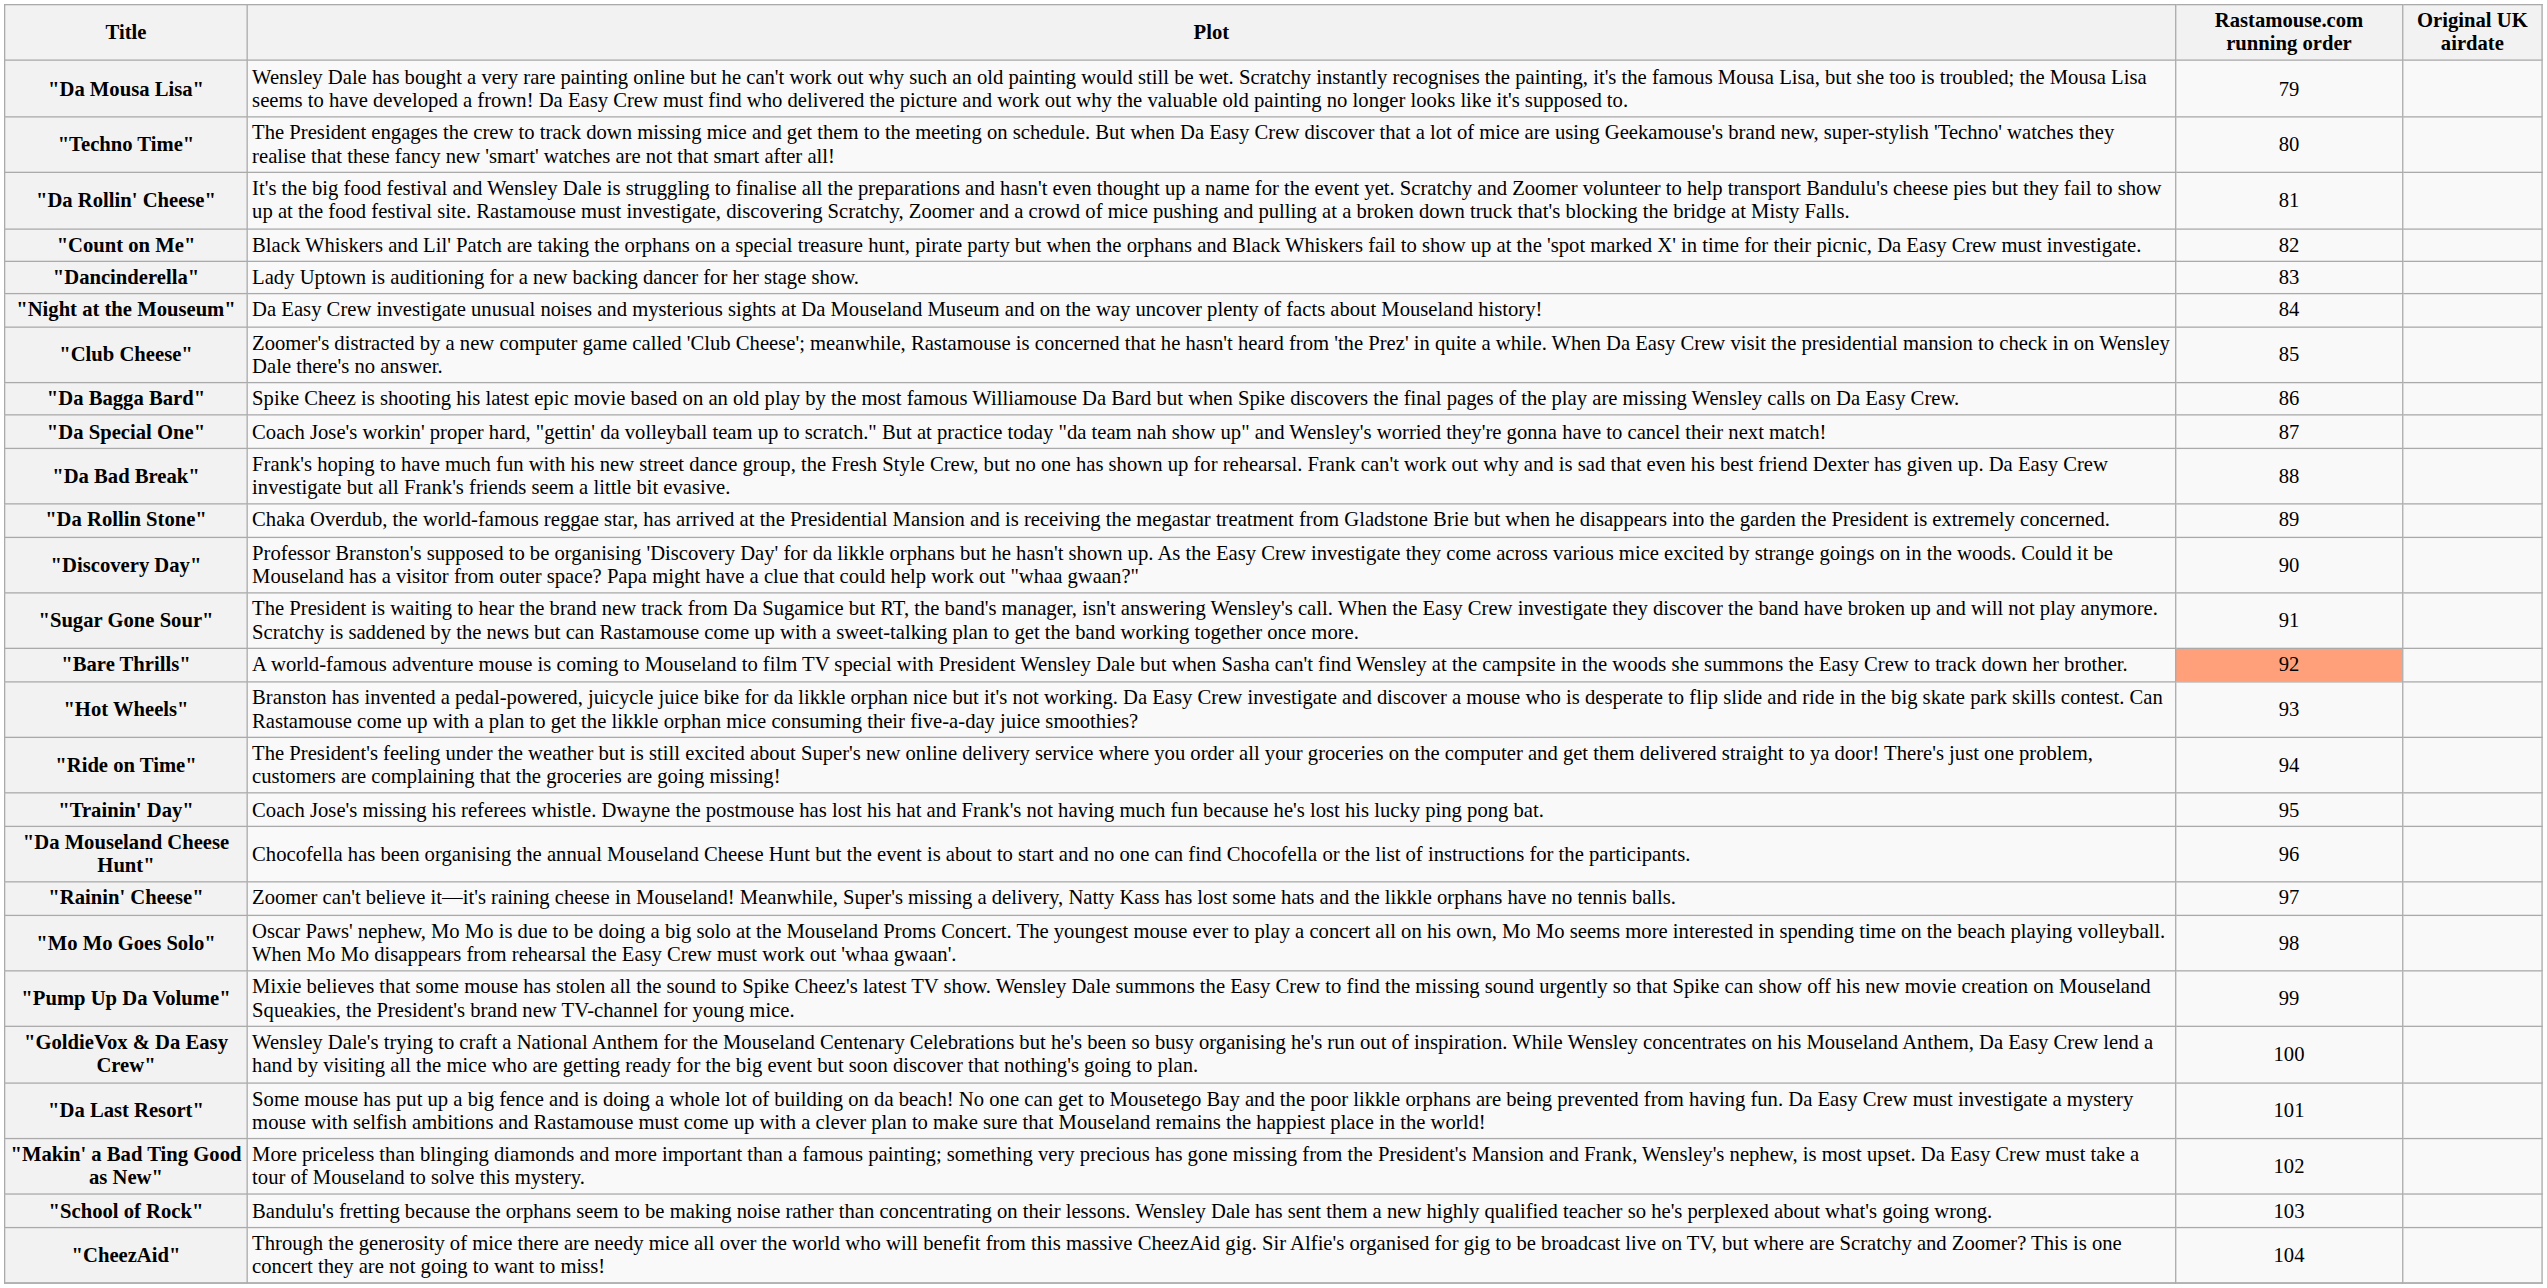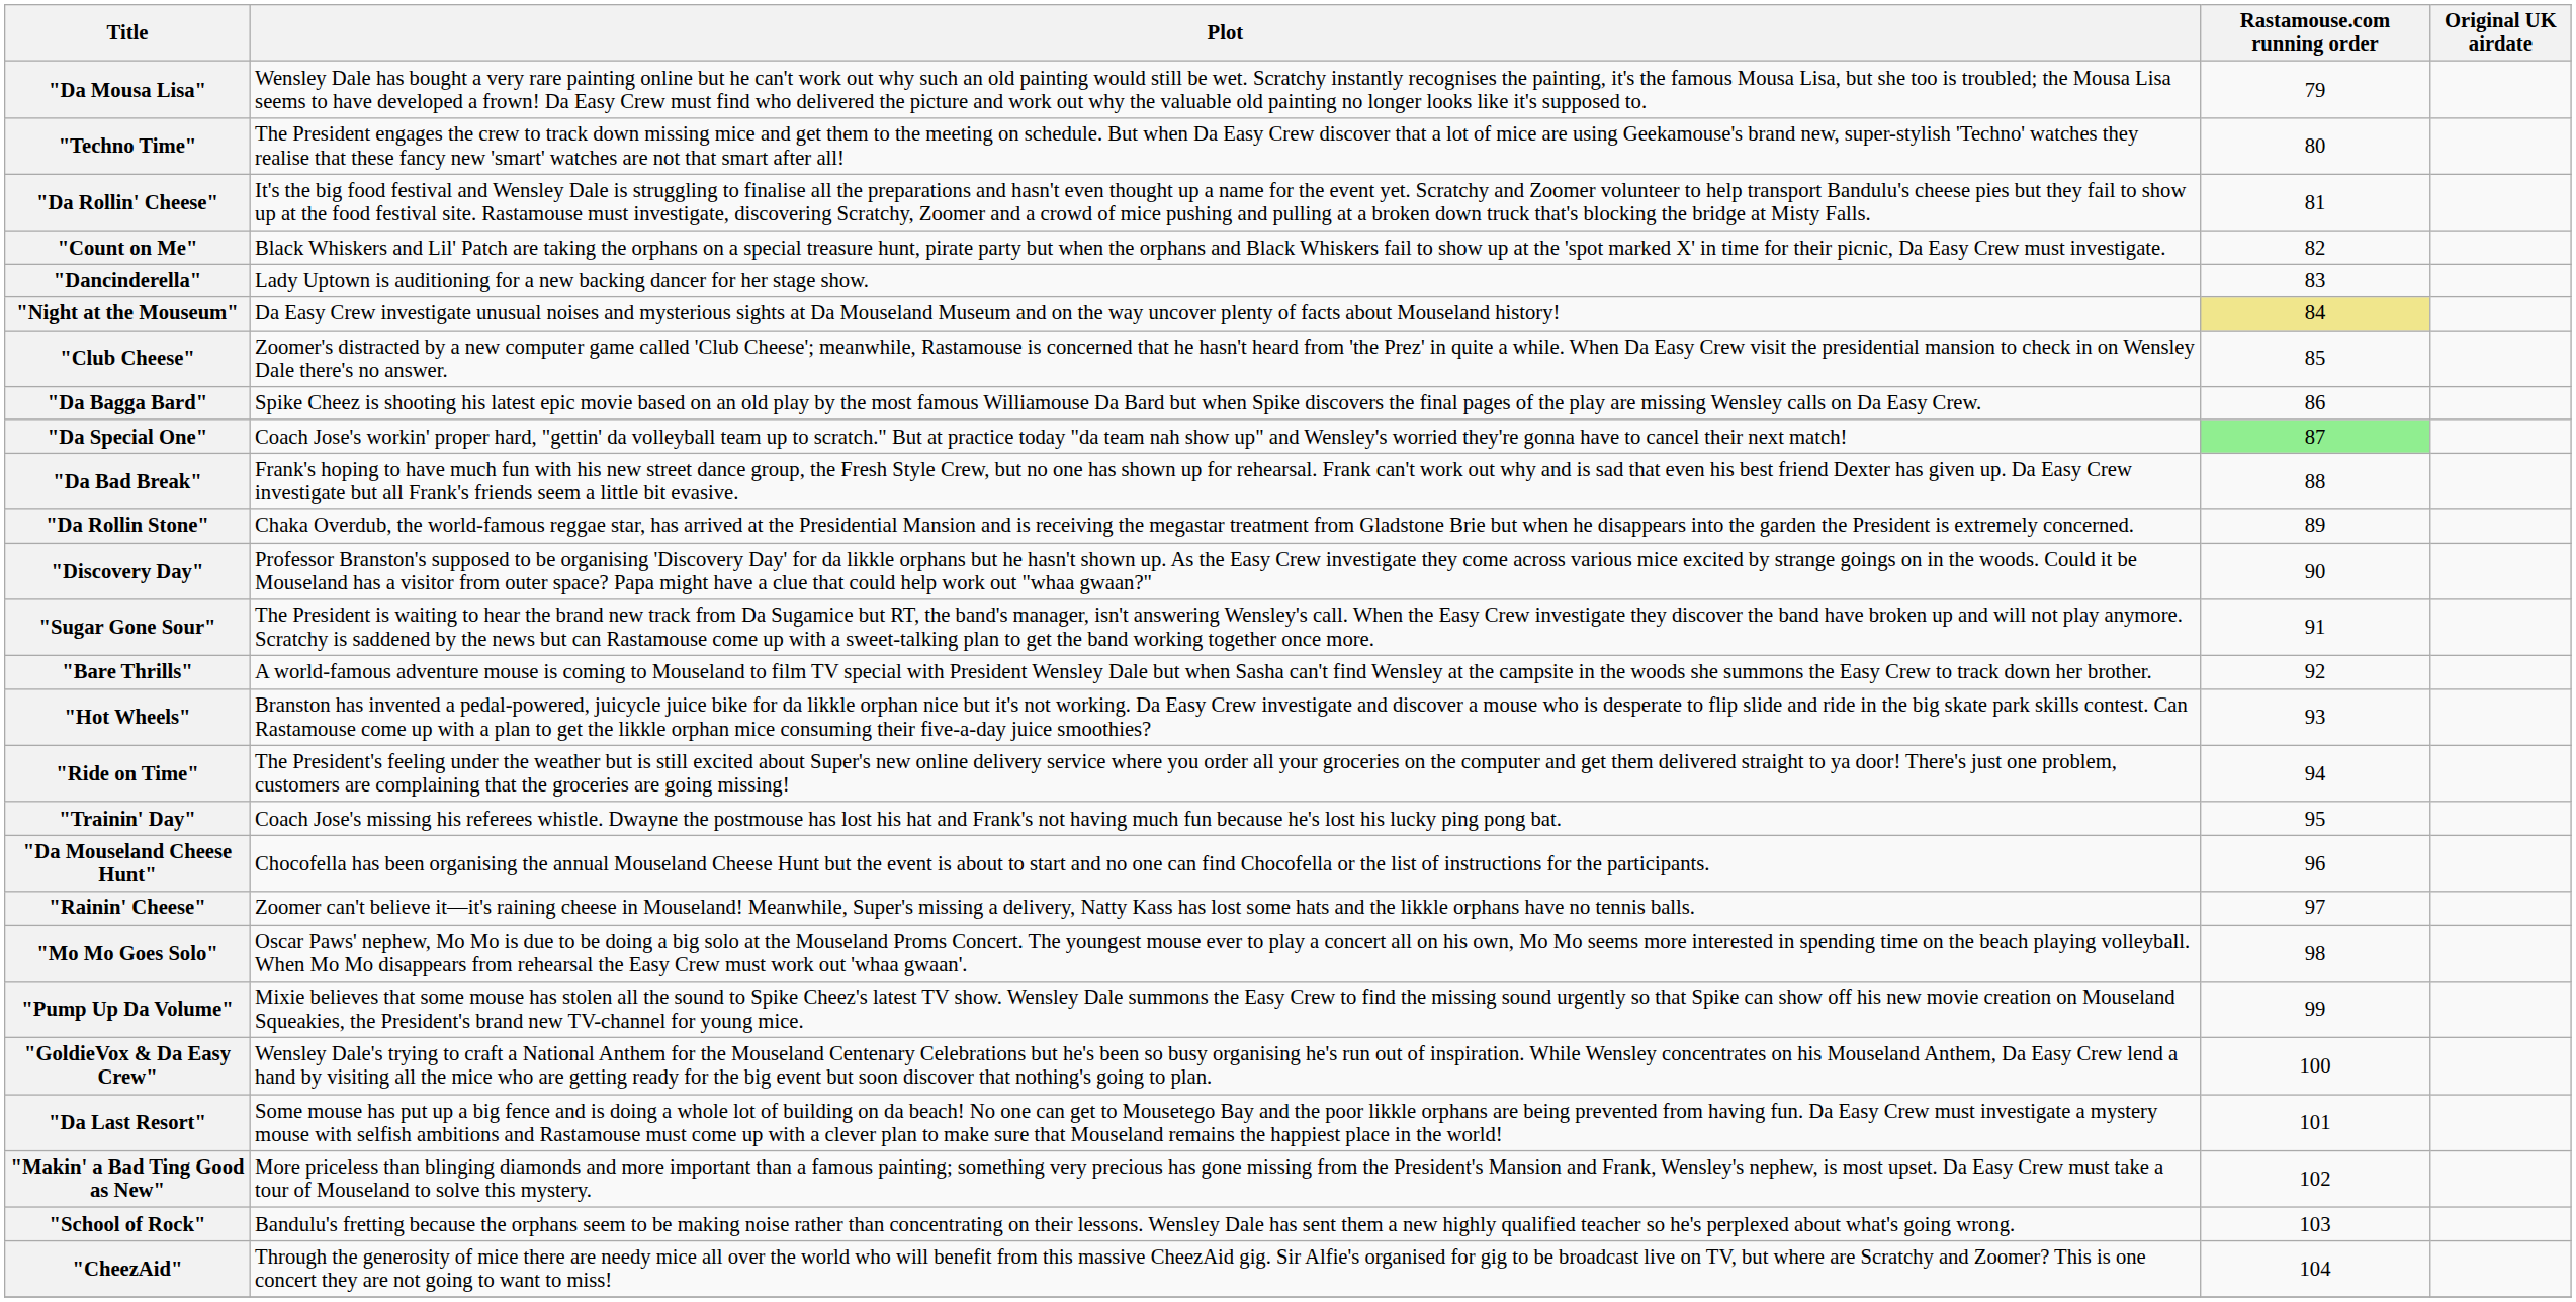"Night at the Mouseum" | Rastamouse.com running order: no background -> khaki background
"Da Special One" | Rastamouse.com running order: no background -> lightgreen background
"Bare Thrills" | Rastamouse.com running order: lightsalmon background -> no background
